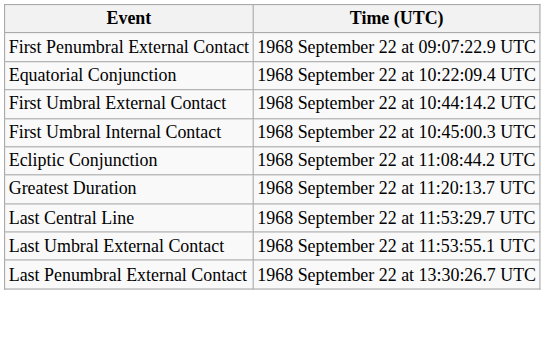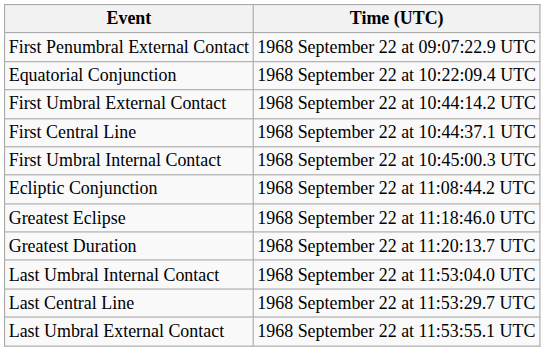+ row: First Central Line | 1968 September 22 at 10:44:37.1 UTC
+ row: Greatest Eclipse | 1968 September 22 at 11:18:46.0 UTC
+ row: Last Umbral Internal Contact | 1968 September 22 at 11:53:04.0 UTC
- row: Last Penumbral External Contact | 1968 September 22 at 13:30:26.7 UTC
